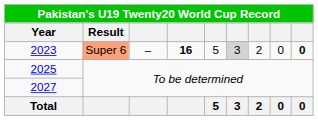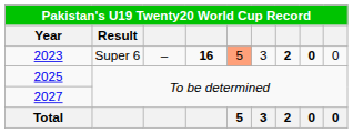2023 | Result: lightsalmon background -> no background
2023 | column 5: no background -> lightsalmon background
2023 | column 6: lightgrey background -> no background
2023 | column 7: normal -> bold
2023 | column 8: normal -> bold
2023 | column 9: bold -> normal
